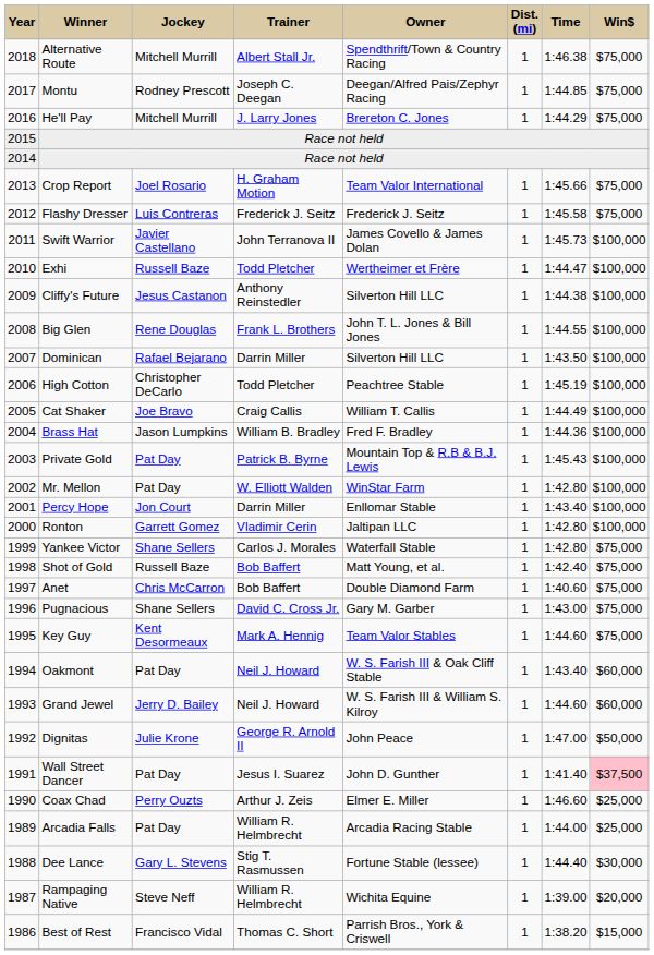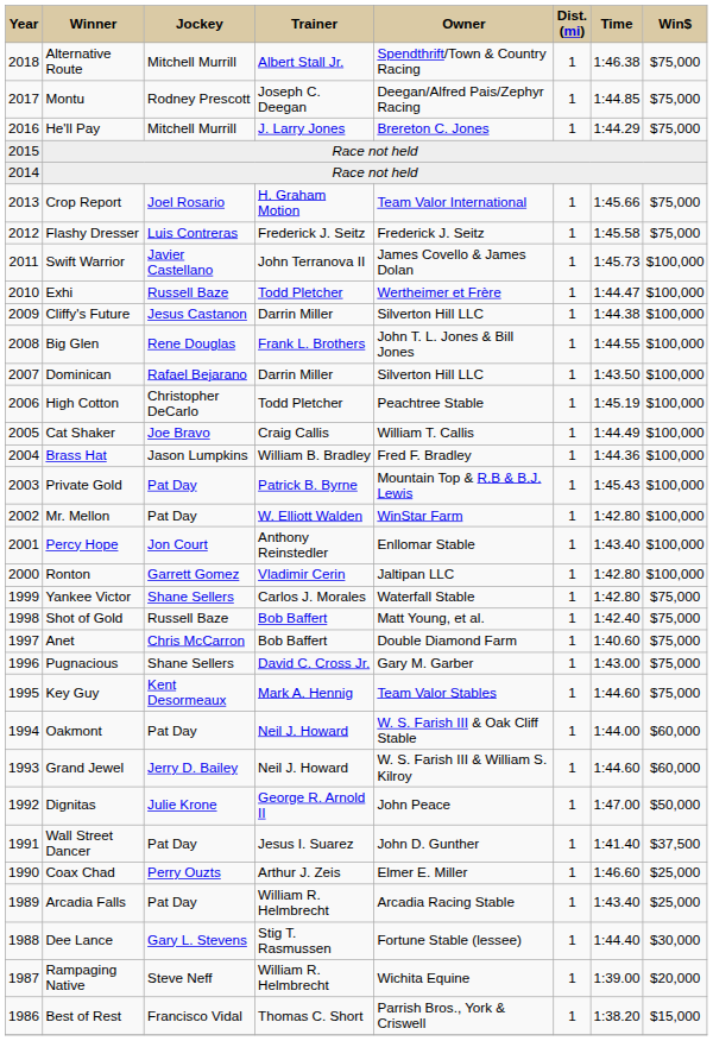Cliffy's Future | Trainer: Anthony Reinstedler -> Darrin Miller
Percy Hope | Trainer: Darrin Miller -> Anthony Reinstedler
Oakmont | Time: 1:43.40 -> 1:44.00
Wall Street Dancer | Win$: pink background -> no background
Arcadia Falls | Time: 1:44.00 -> 1:43.40
